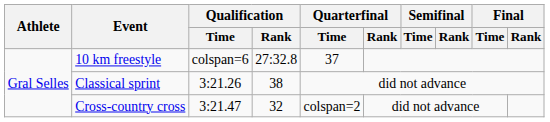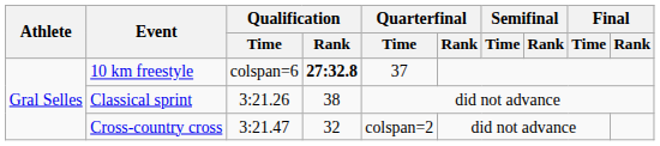10 km freestyle | Qualification / Rank: normal -> bold
